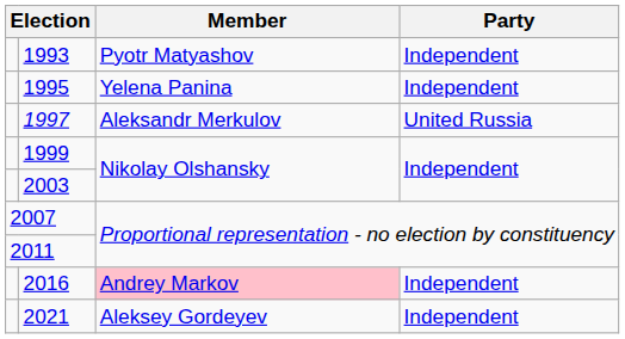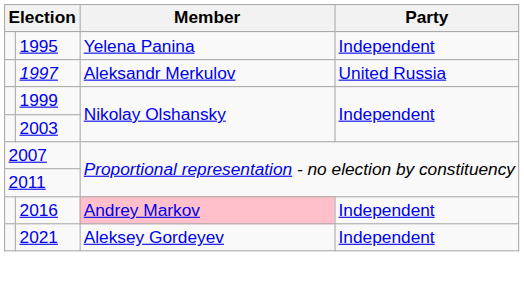- row: 1993 | Pyotr Matyashov | Independent
